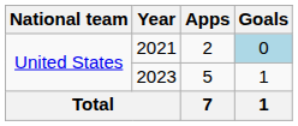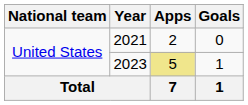2021 | Goals: lightblue background -> no background
2023 | Apps: no background -> khaki background
